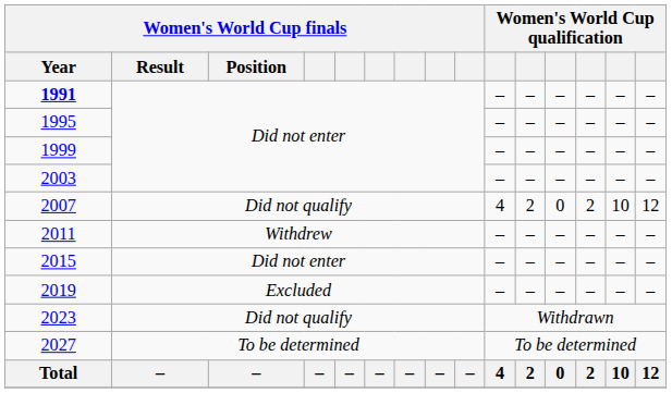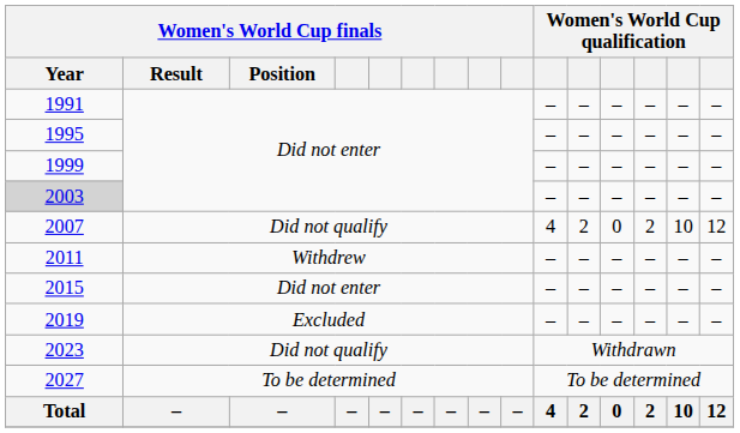1991 | Women's World Cup finals / Year: bold -> normal
2003 | Women's World Cup finals / Year: no background -> lightgrey background
